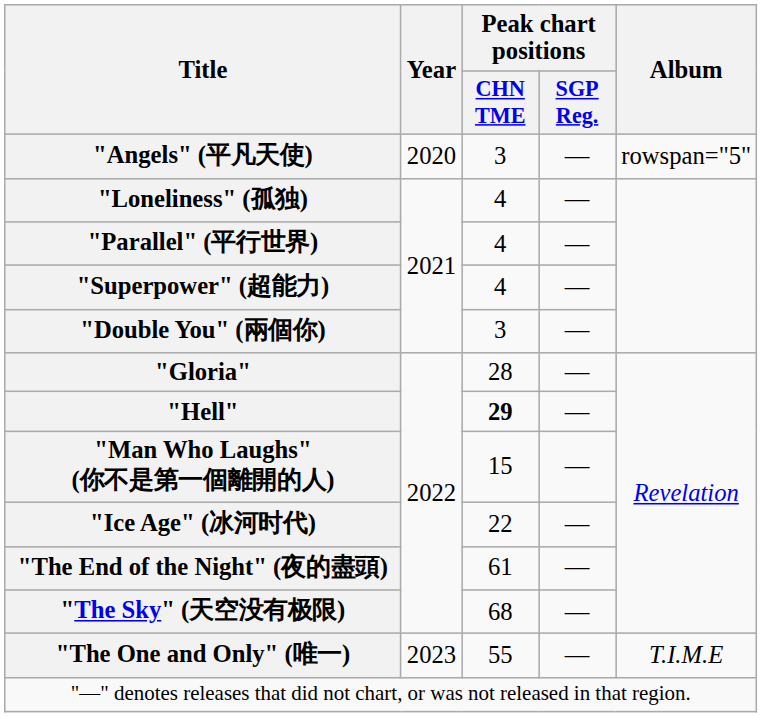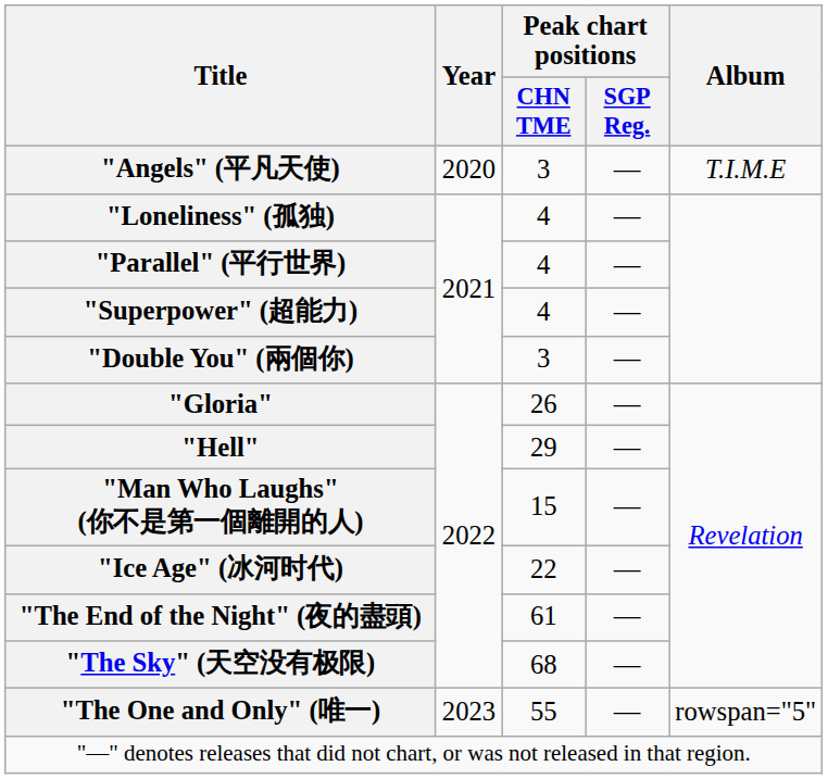"Angels" (平凡天使) | Album: rowspan="5" -> T.I.M.E
"Gloria" | Peak chart positions / CHN TME: 28 -> 26
"Hell" | Peak chart positions / CHN TME: bold -> normal
"The One and Only" (唯一) | Album: T.I.M.E -> rowspan="5"
